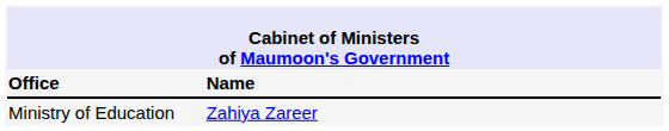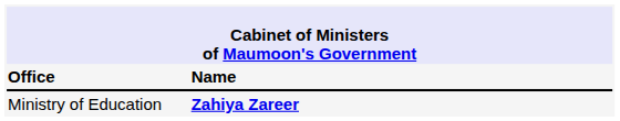Ministry of Education | column 2: normal -> bold
